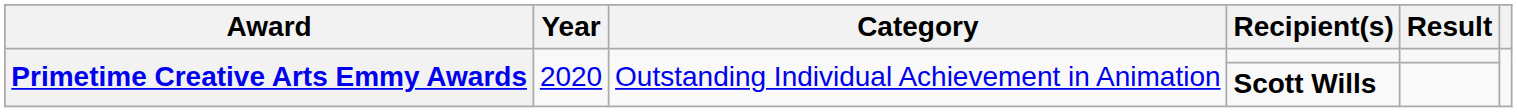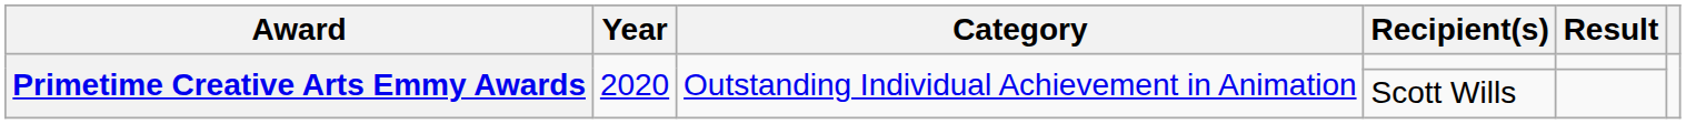Scott Wills | Recipient(s): bold -> normal
